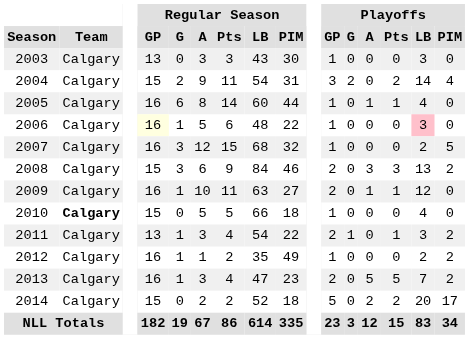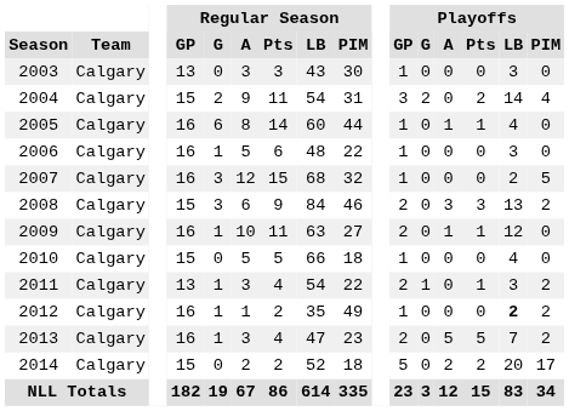2006 | Regular Season / GP: lightyellow background -> no background
2006 | Playoffs / LB: pink background -> no background
2010 | Team: bold -> normal
2012 | Playoffs / LB: normal -> bold
